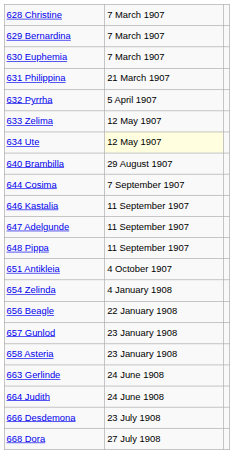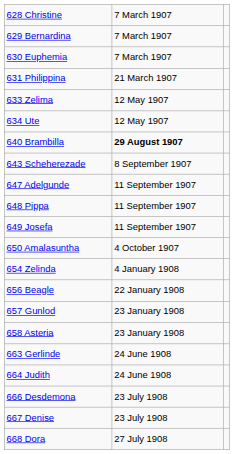- row: 632 Pyrrha | 5 April 1907
634 Ute | column 2: lightyellow background -> no background
640 Brambilla | column 2: normal -> bold
+ row: 643 Scheherezade | 8 September 1907
- row: 644 Cosima | 7 September 1907
- row: 646 Kastalia | 11 September 1907
+ row: 649 Josefa | 11 September 1907
+ row: 650 Amalasuntha | 4 October 1907
- row: 651 Antikleia | 4 October 1907
+ row: 667 Denise | 23 July 1908
